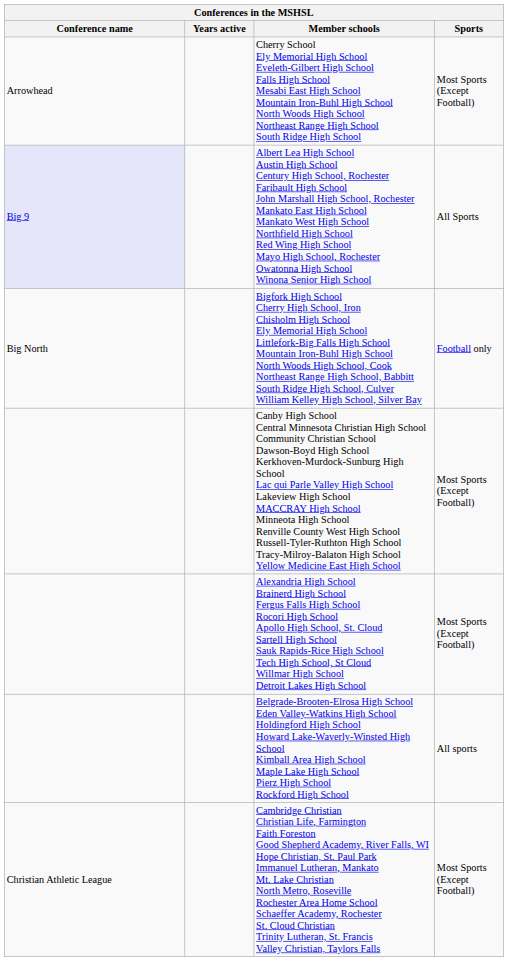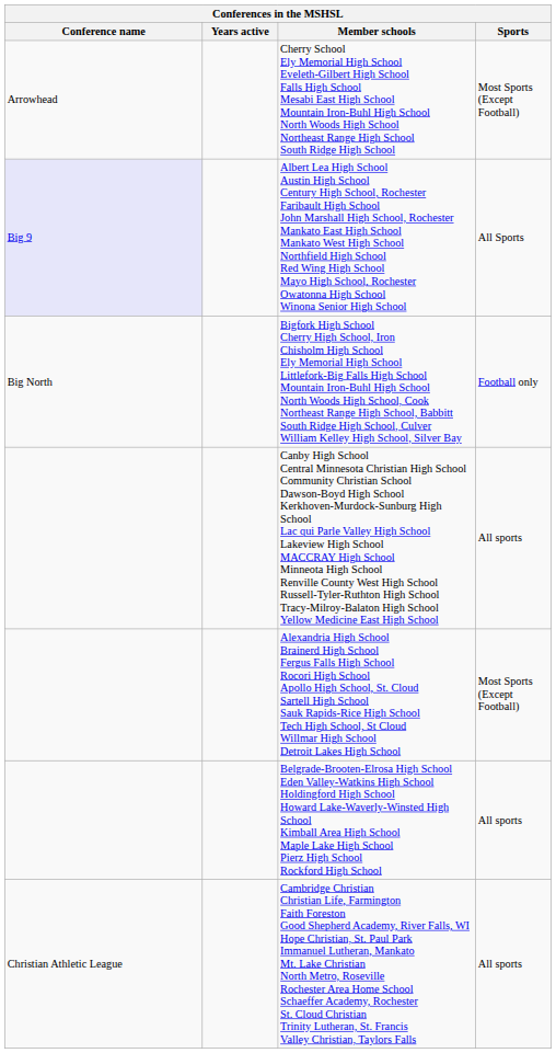row 6 | Sports: Most Sports (Except Football) -> All sports
row 9 | Sports: Most Sports (Except Football) -> All sports
